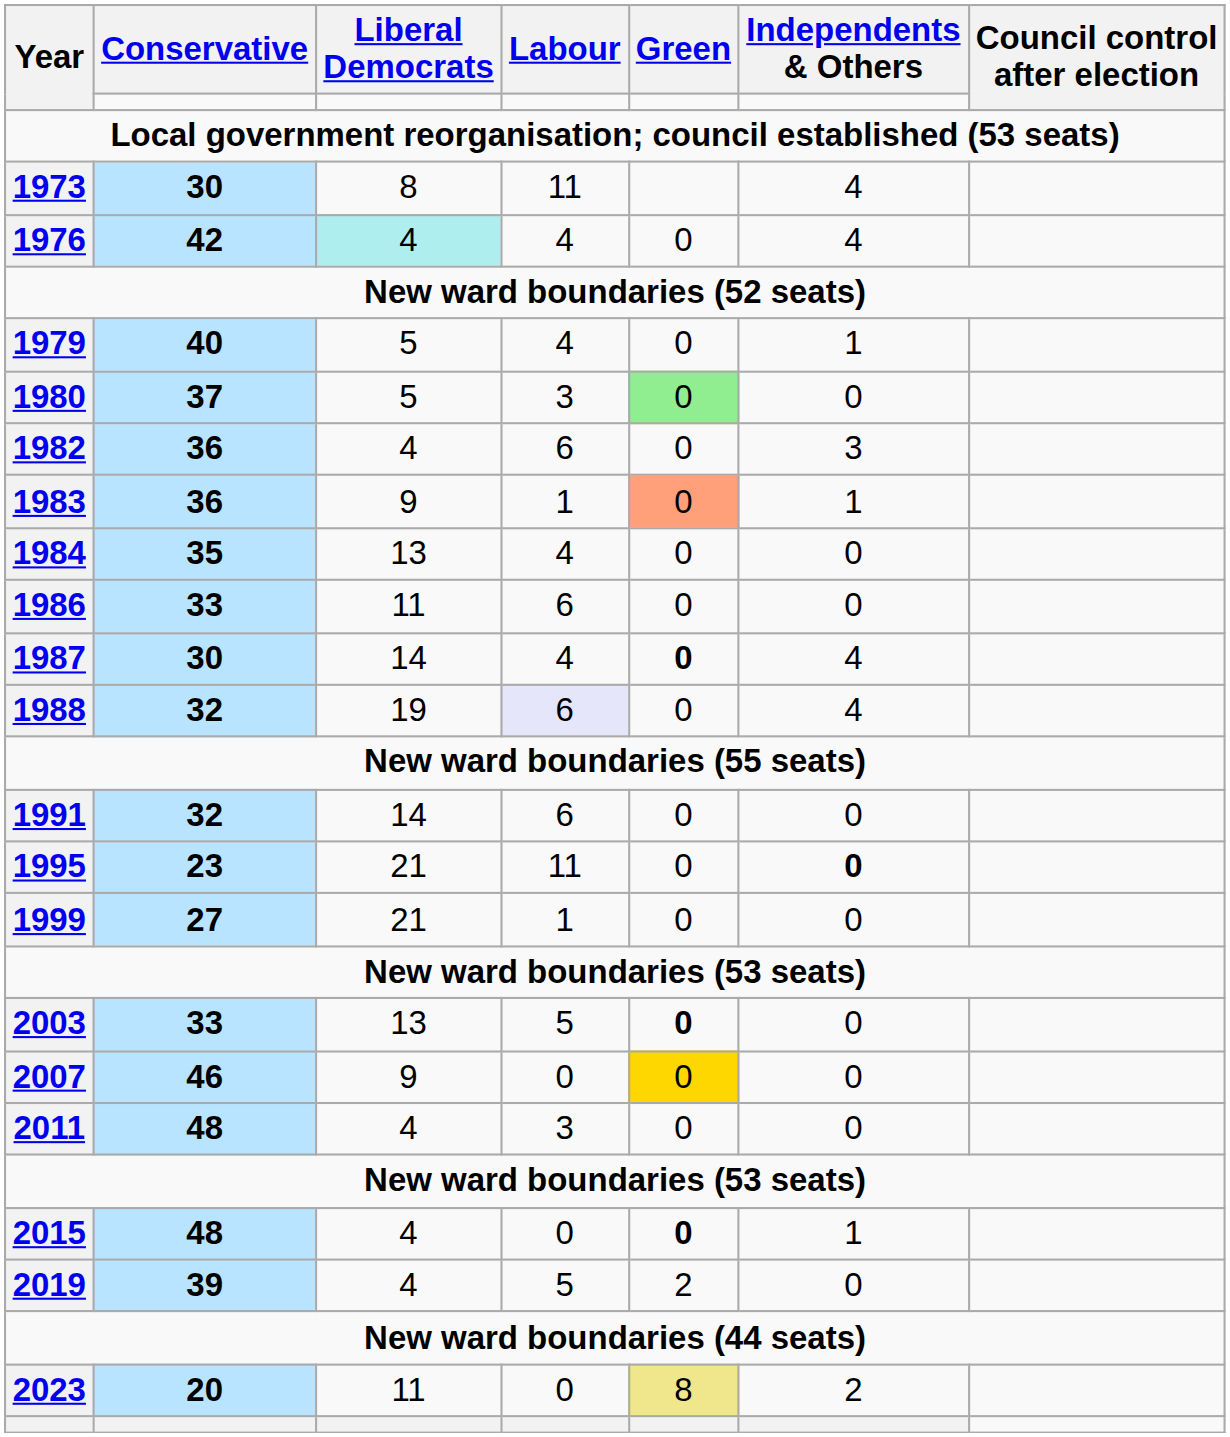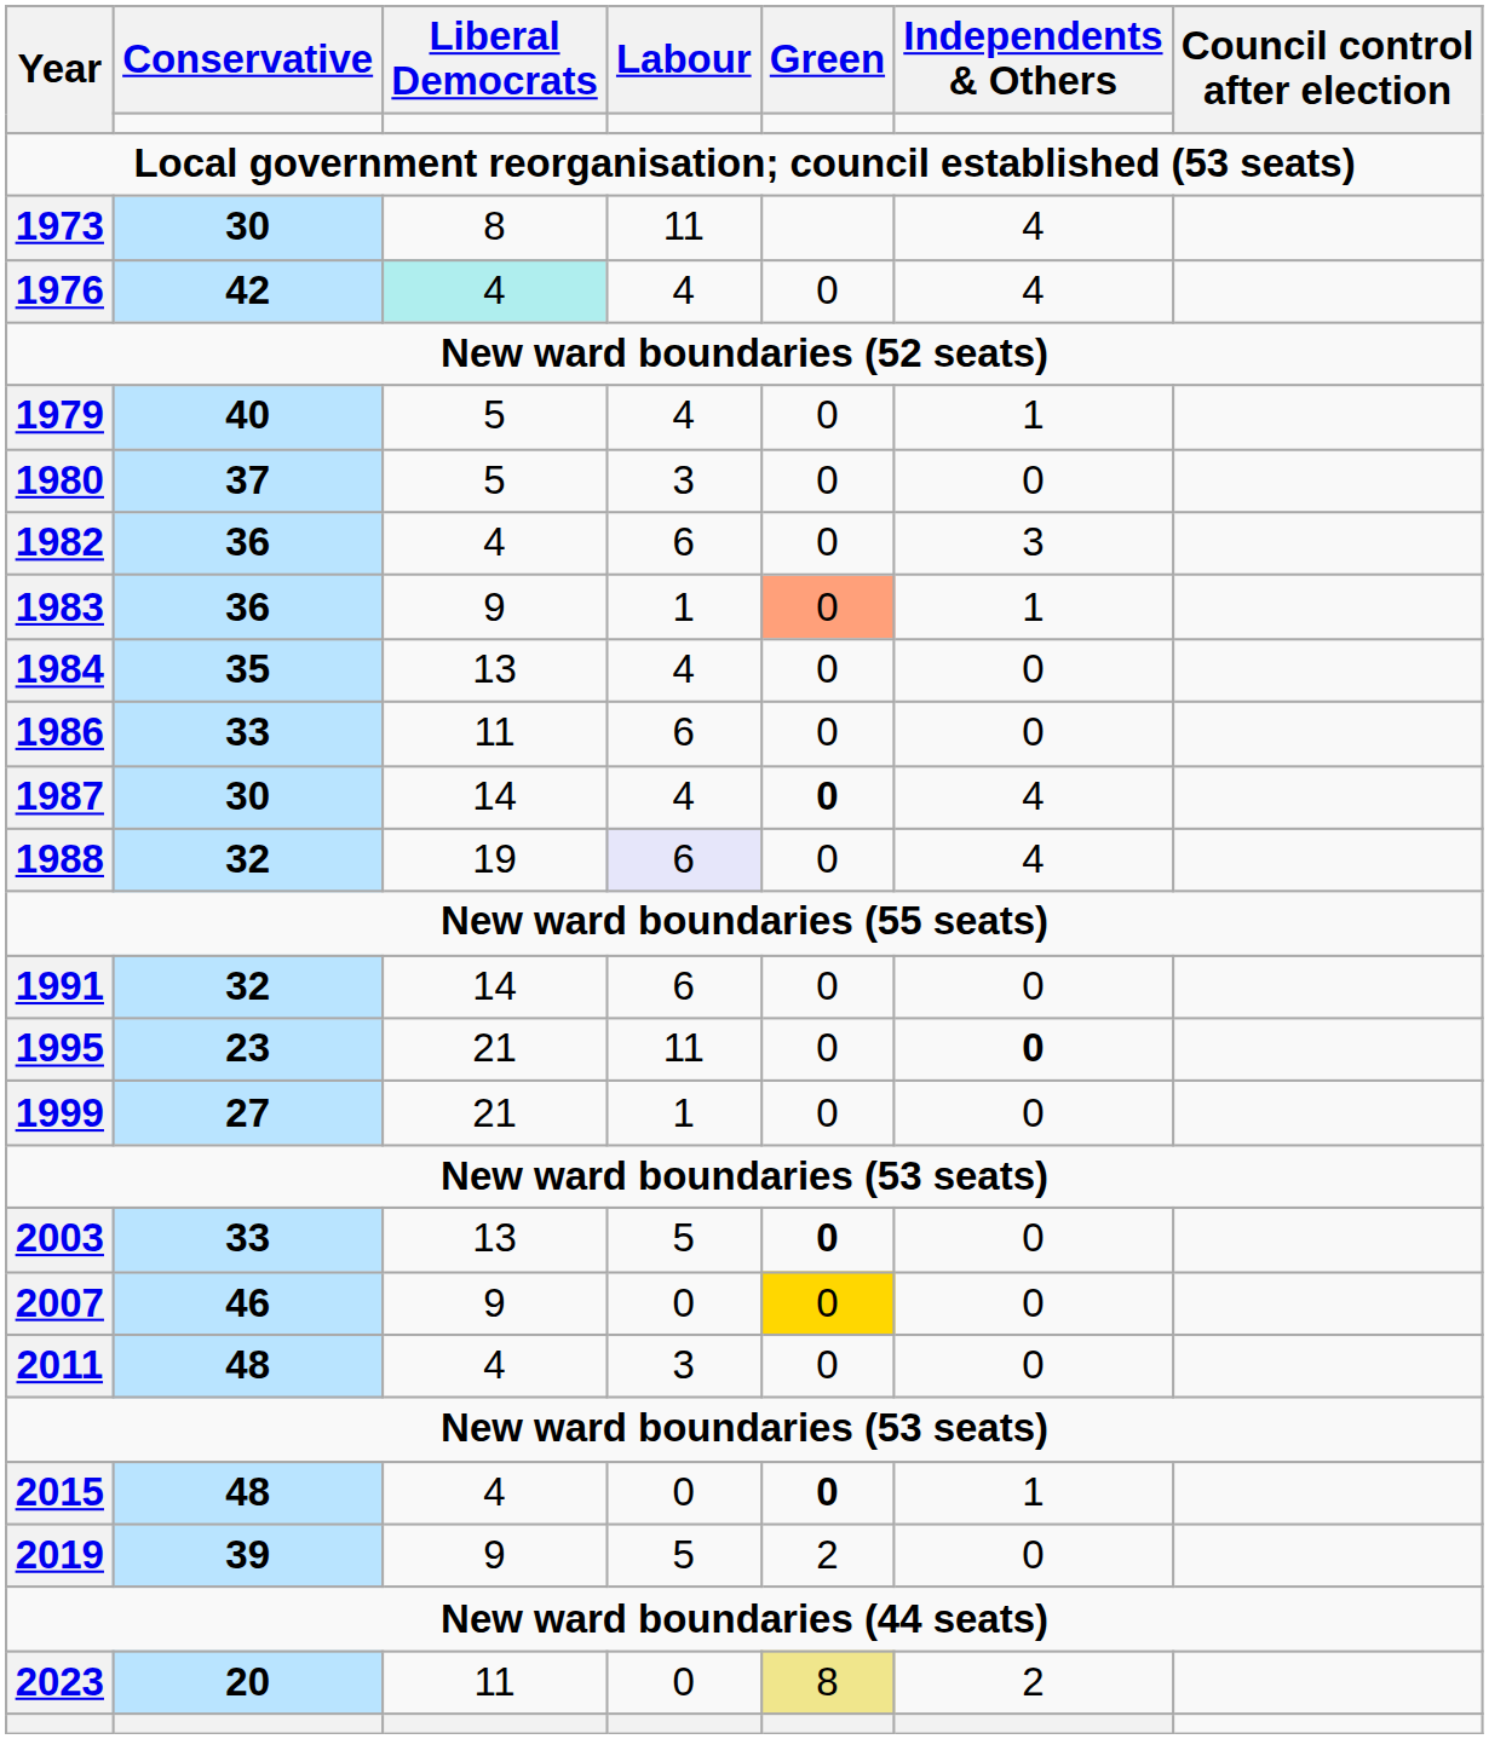1980 | Green: lightgreen background -> no background
2019 | Liberal Democrats: 4 -> 9
